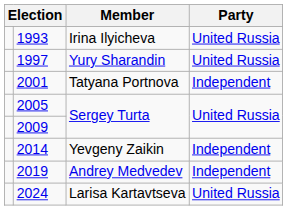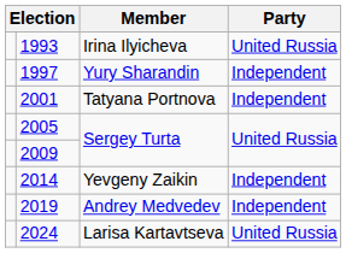1997 | Party: United Russia -> Independent
